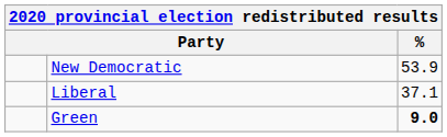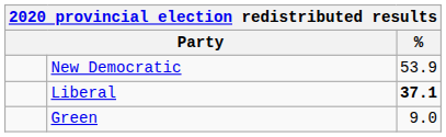Liberal | %: normal -> bold
Green | %: bold -> normal
